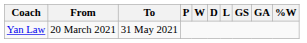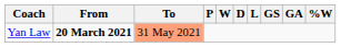Yan Law | From: normal -> bold
Yan Law | To: no background -> lightsalmon background
